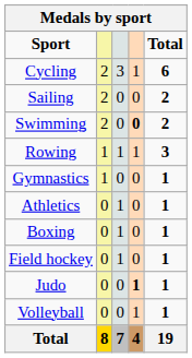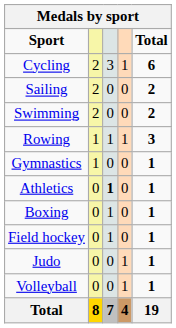Swimming | column 4: bold -> normal
Athletics | column 3: normal -> bold
Judo | column 4: bold -> normal
